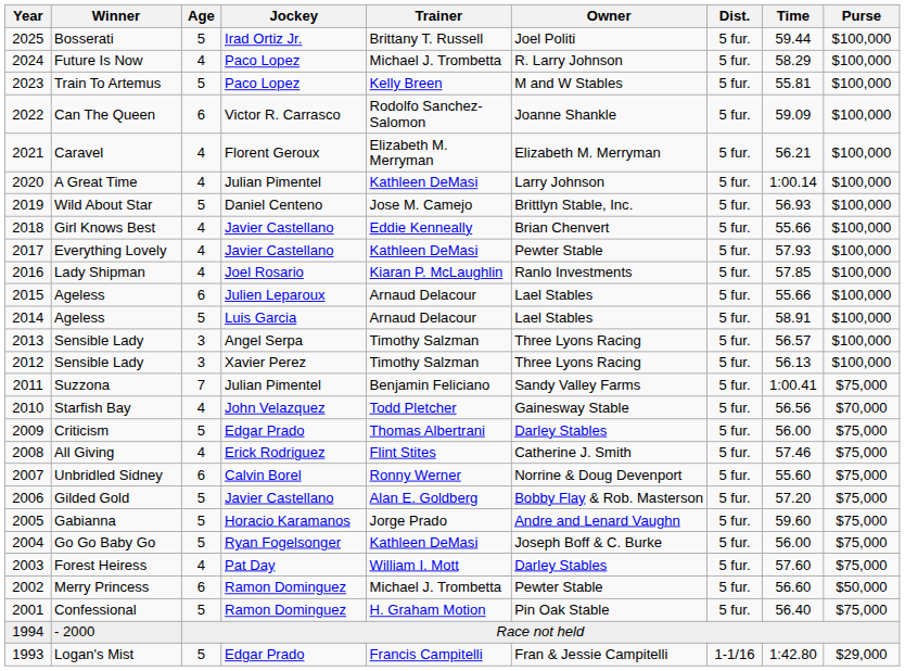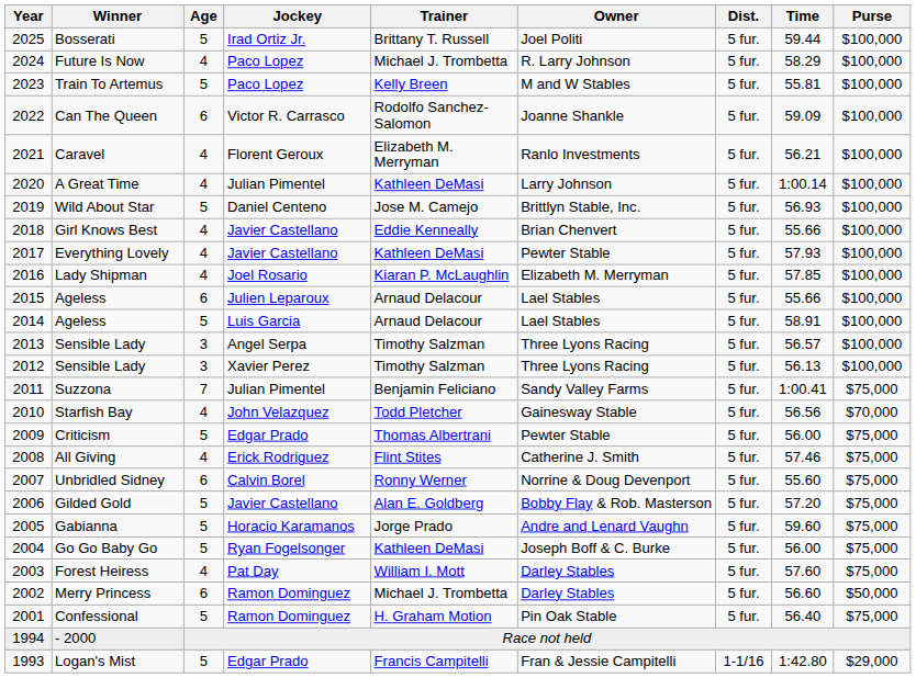Caravel | Owner: Elizabeth M. Merryman -> Ranlo Investments
Lady Shipman | Owner: Ranlo Investments -> Elizabeth M. Merryman
Criticism | Owner: Darley Stables -> Pewter Stable
Merry Princess | Owner: Pewter Stable -> Darley Stables
